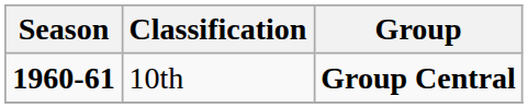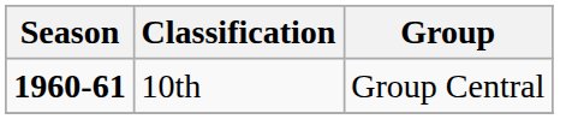10th | column 3: bold -> normal
